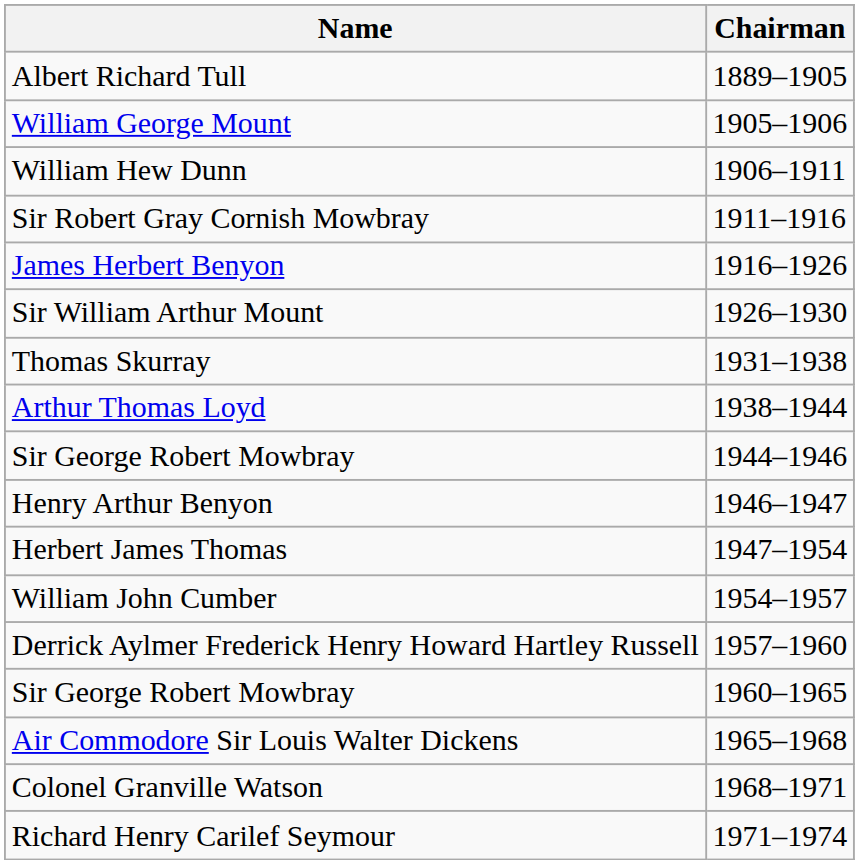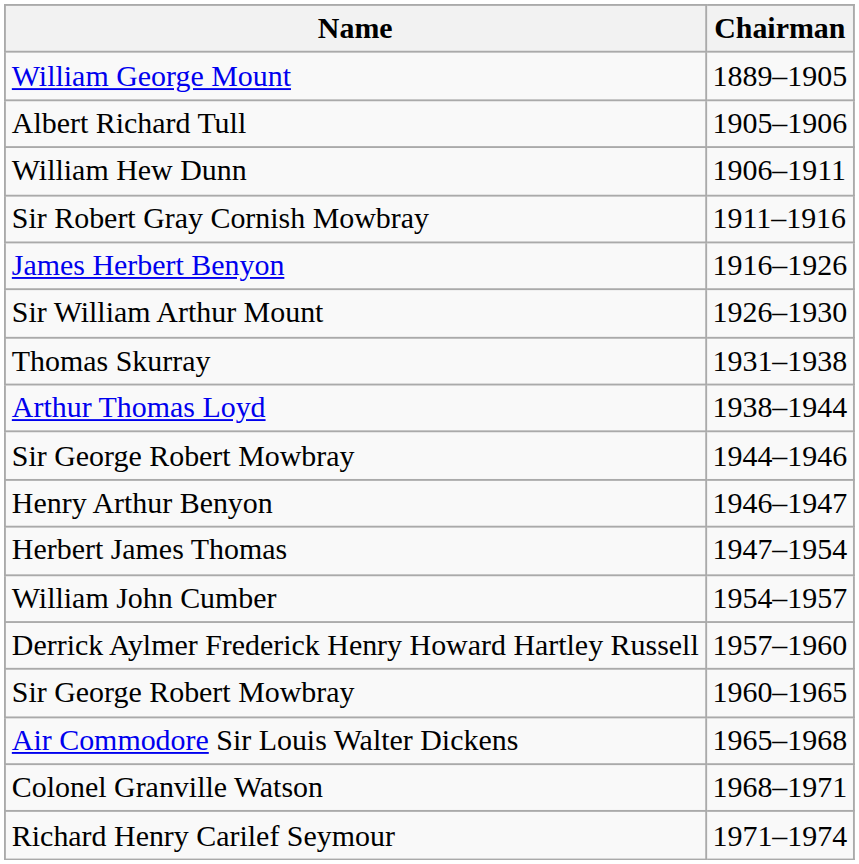row 2 | Name: Albert Richard Tull -> William George Mount
row 3 | Name: William George Mount -> Albert Richard Tull
